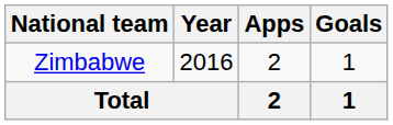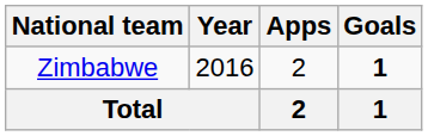Zimbabwe | Goals: normal -> bold
